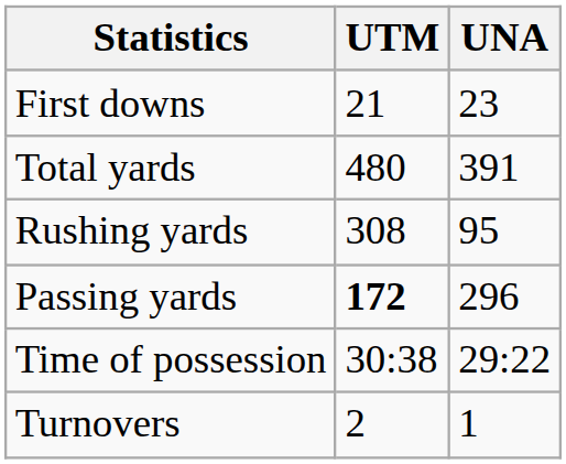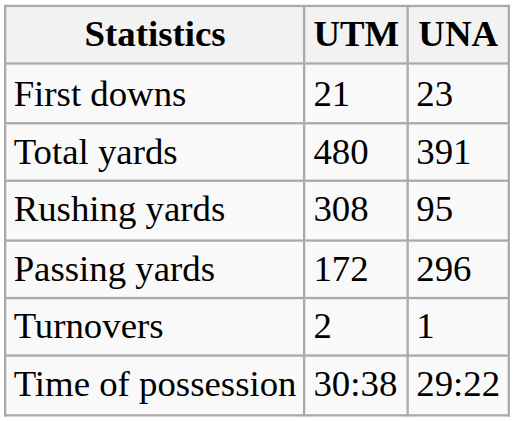Passing yards | UTM: bold -> normal
rows swapped: Turnovers <-> Time of possession
